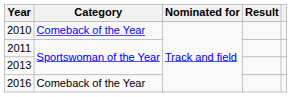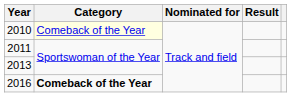2010 | Category: no background -> lightyellow background
2016 | Category: normal -> bold
